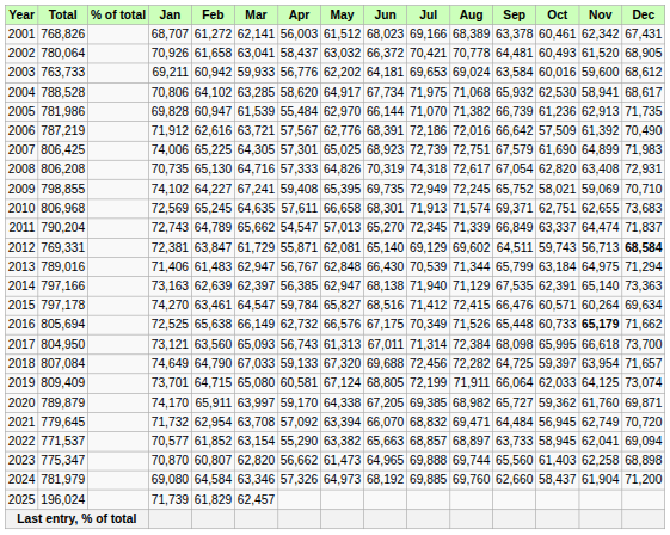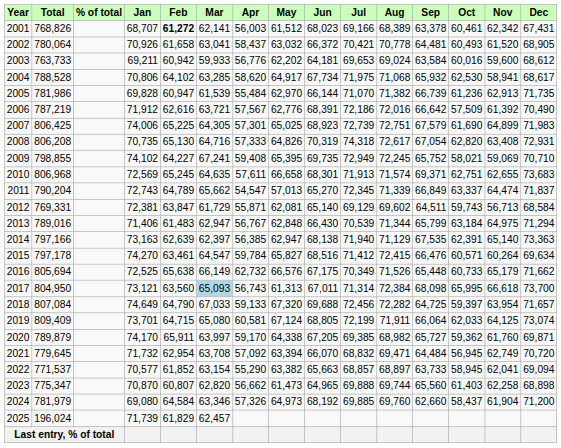2001 | Feb: normal -> bold
2012 | Dec: bold -> normal
2016 | Nov: bold -> normal
2017 | Mar: no background -> lightblue background
